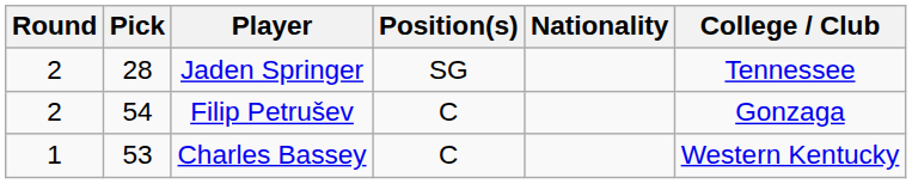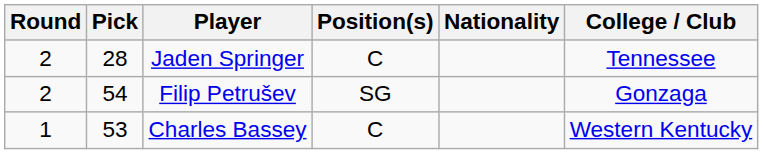Jaden Springer | Position(s): SG -> C
Filip Petrušev | Position(s): C -> SG
